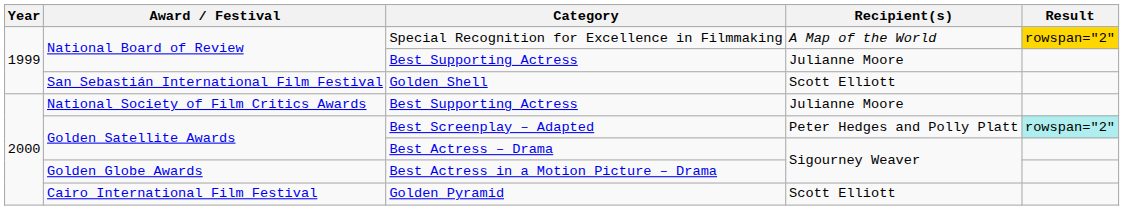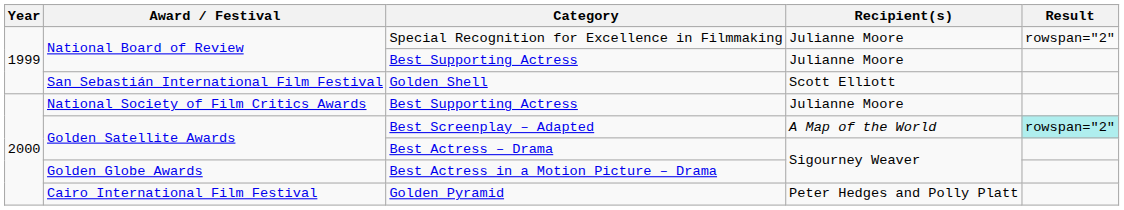Special Recognition for Excellence in Filmmaking | Recipient(s): A Map of the World -> Julianne Moore
Special Recognition for Excellence in Filmmaking | Result: gold background -> no background
Best Screenplay – Adapted | Recipient(s): Peter Hedges and Polly Platt -> A Map of the World
Golden Pyramid | Recipient(s): Scott Elliott -> Peter Hedges and Polly Platt
